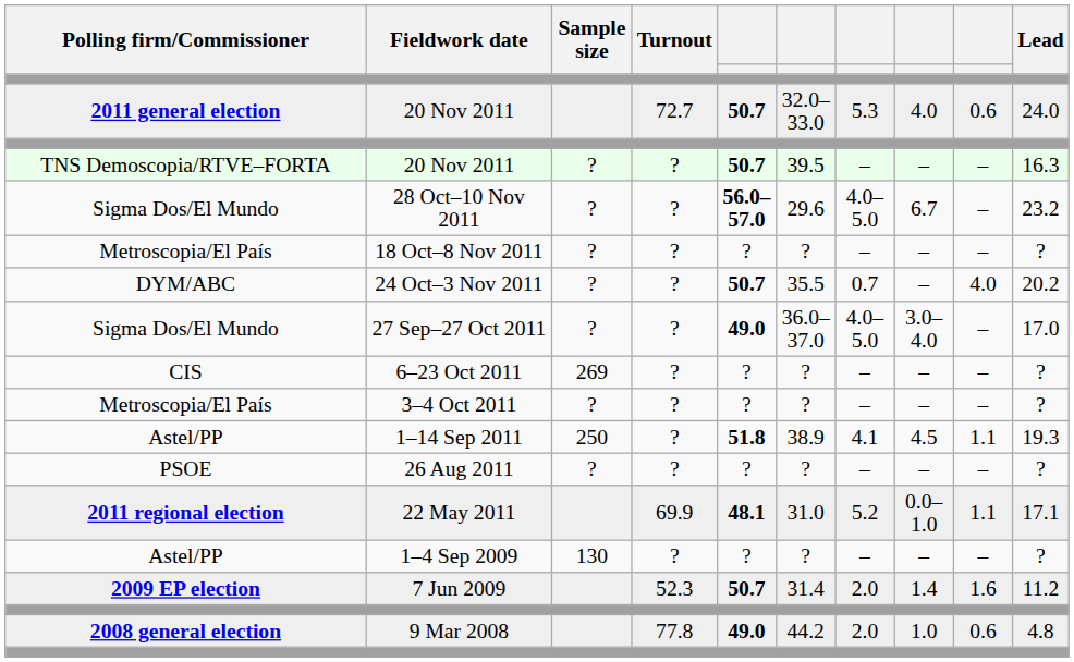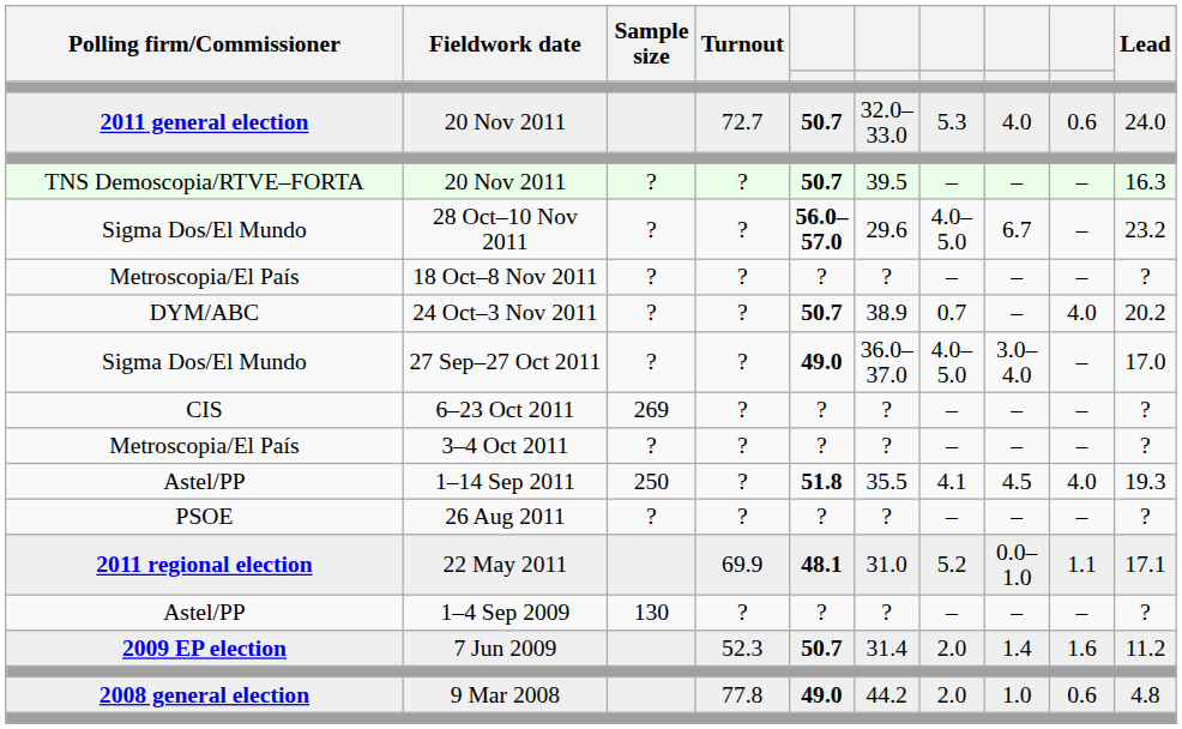24 Oct–3 Nov 2011 | column 6: 35.5 -> 38.9
1–14 Sep 2011 | column 6: 38.9 -> 35.5
1–14 Sep 2011 | column 9: 1.1 -> 4.0
